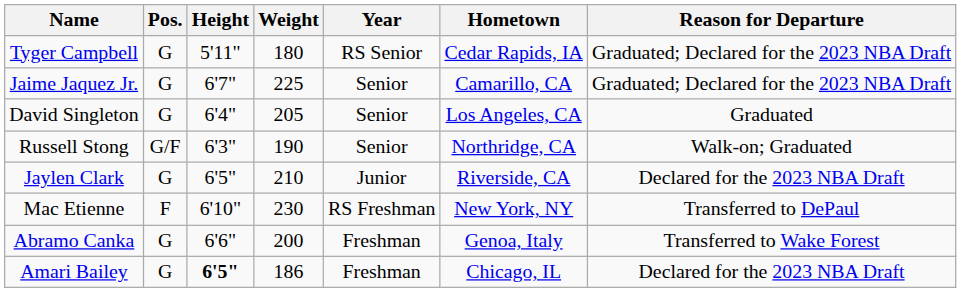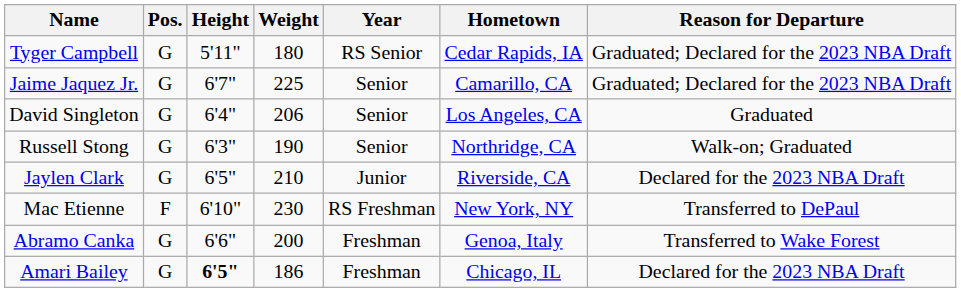David Singleton | Weight: 205 -> 206
Russell Stong | Pos.: G/F -> G
